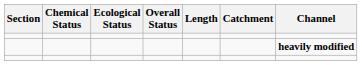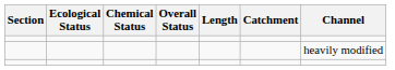columns swapped: Ecological Status <-> Chemical Status
row 3 | Channel: bold -> normal
